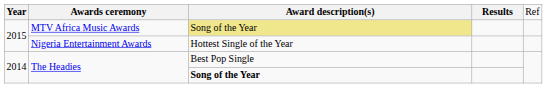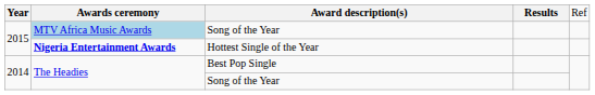MTV Africa Music Awards | column 2: no background -> lightblue background
MTV Africa Music Awards | column 3: khaki background -> no background
Nigeria Entertainment Awards | column 2: normal -> bold
The Headies / Song of the Year | column 3: bold -> normal
